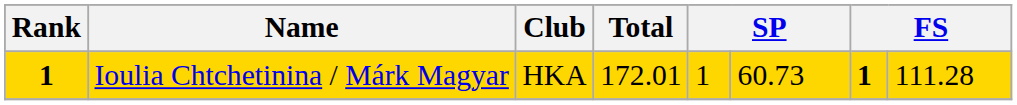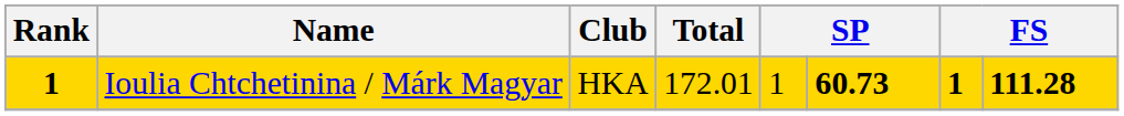Ioulia Chtchetinina / Márk Magyar | column 6: normal -> bold
Ioulia Chtchetinina / Márk Magyar | column 8: normal -> bold
